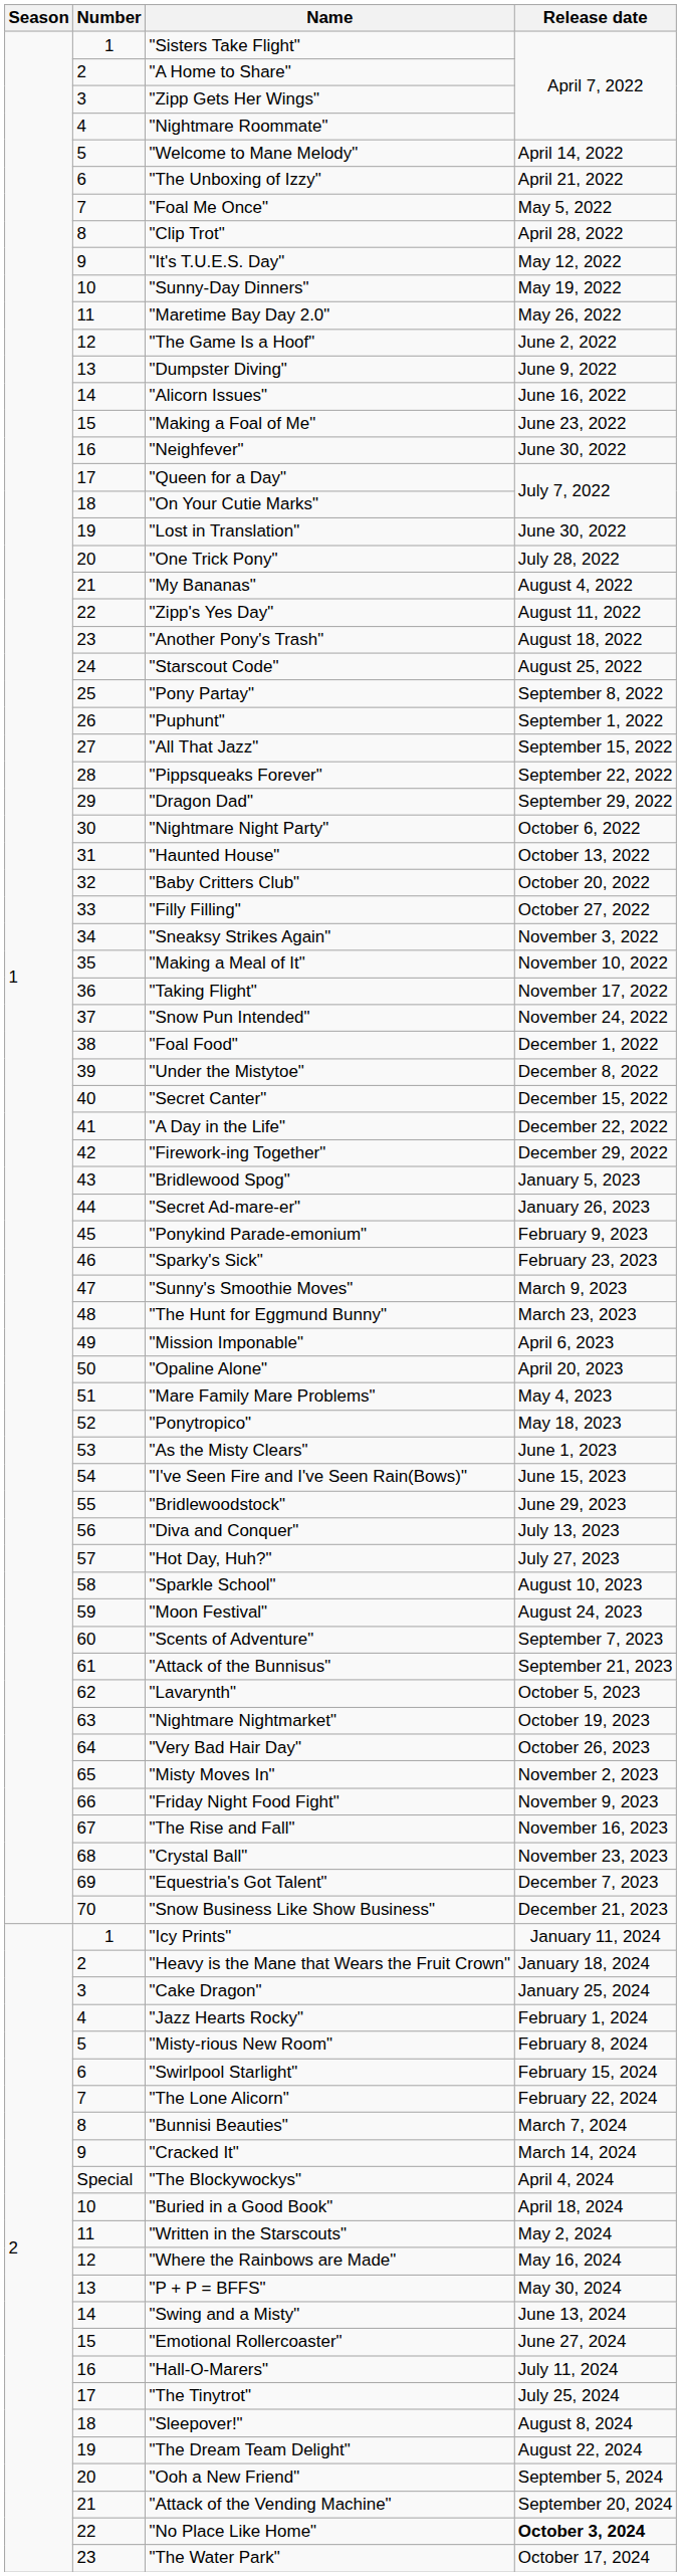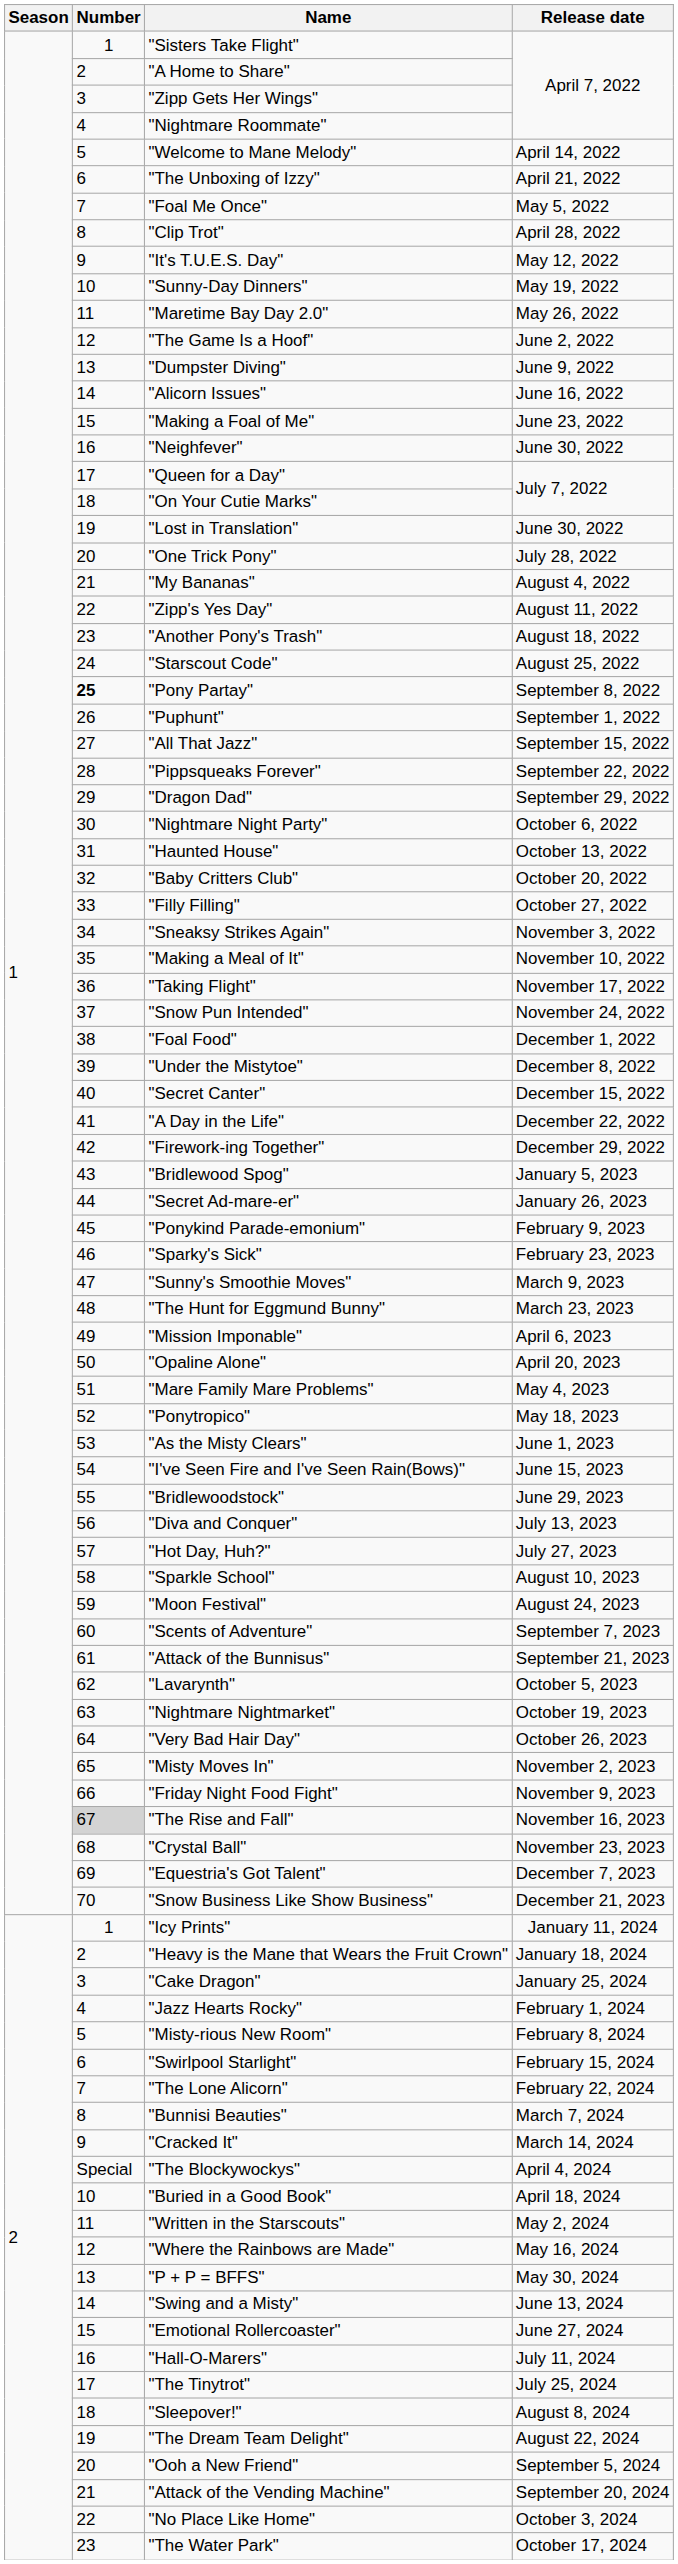"Pony Partay" | Number: normal -> bold
"The Rise and Fall" | Number: no background -> lightgrey background
"No Place Like Home" | Release date: bold -> normal
